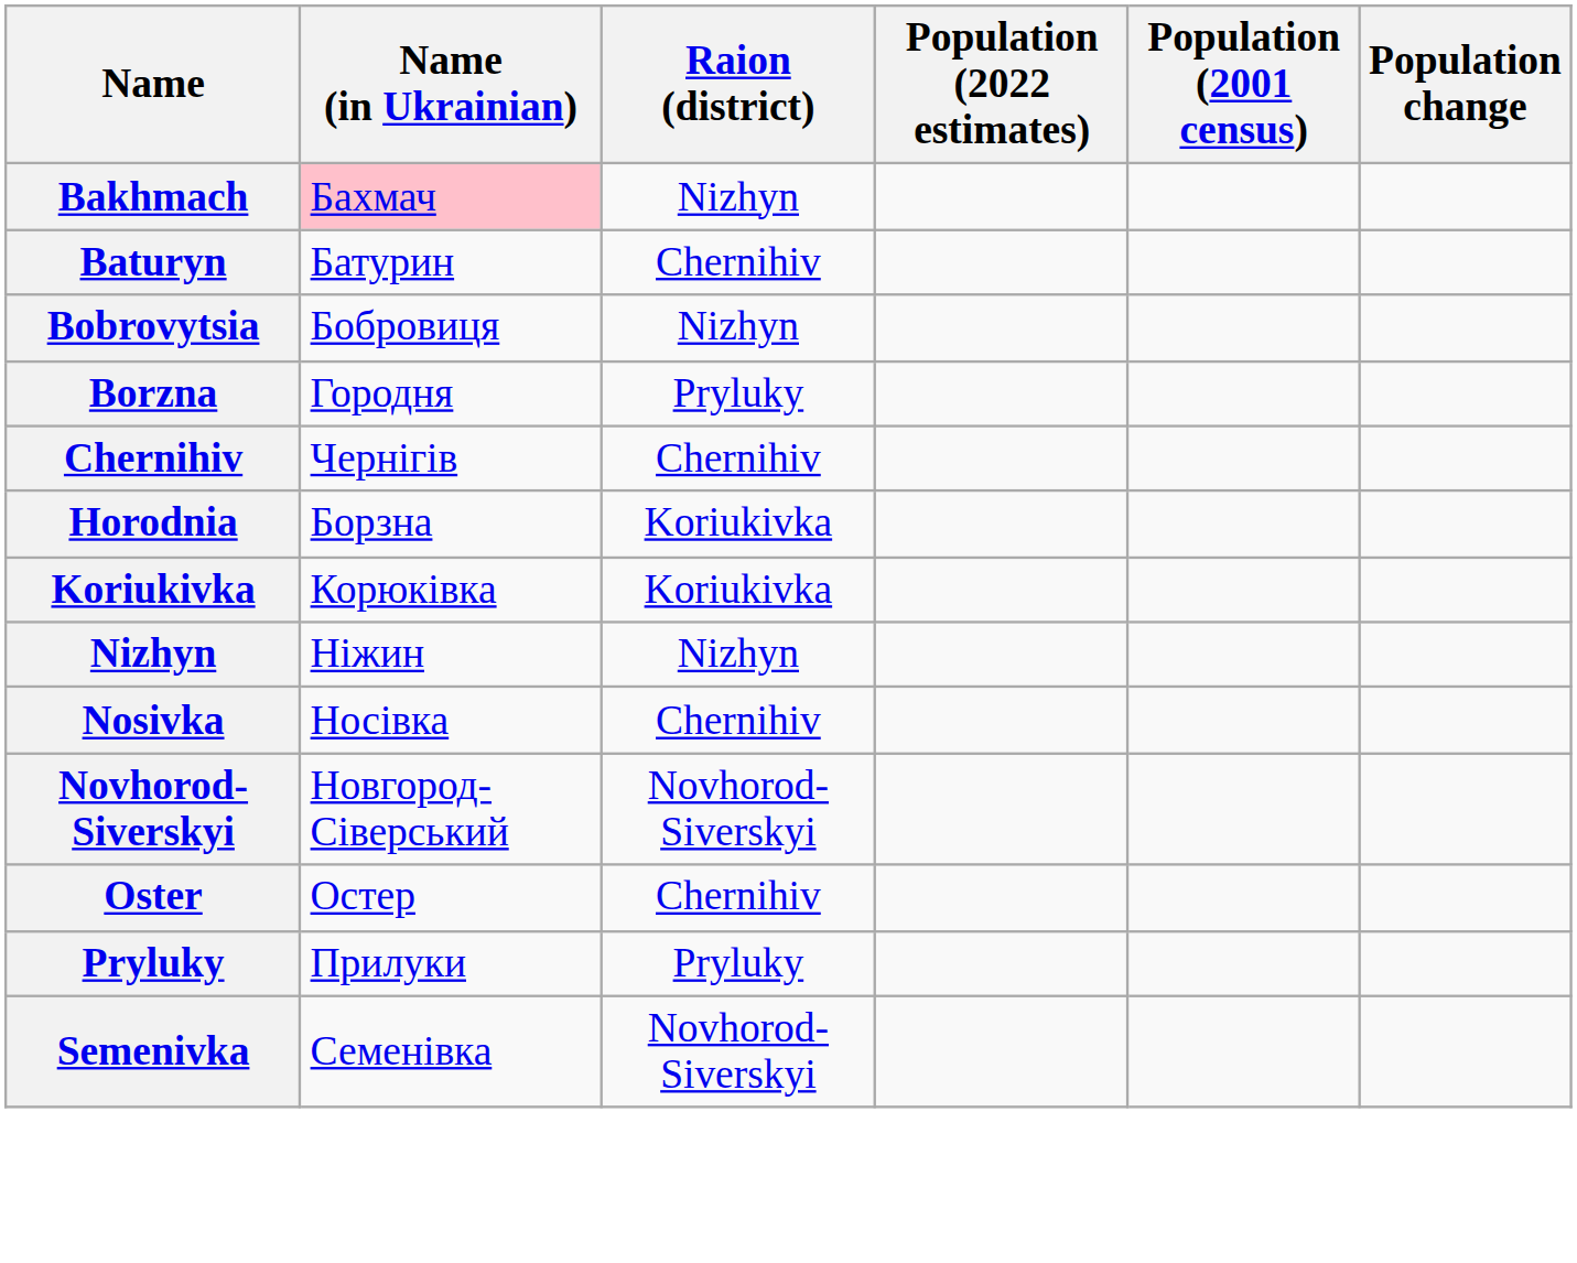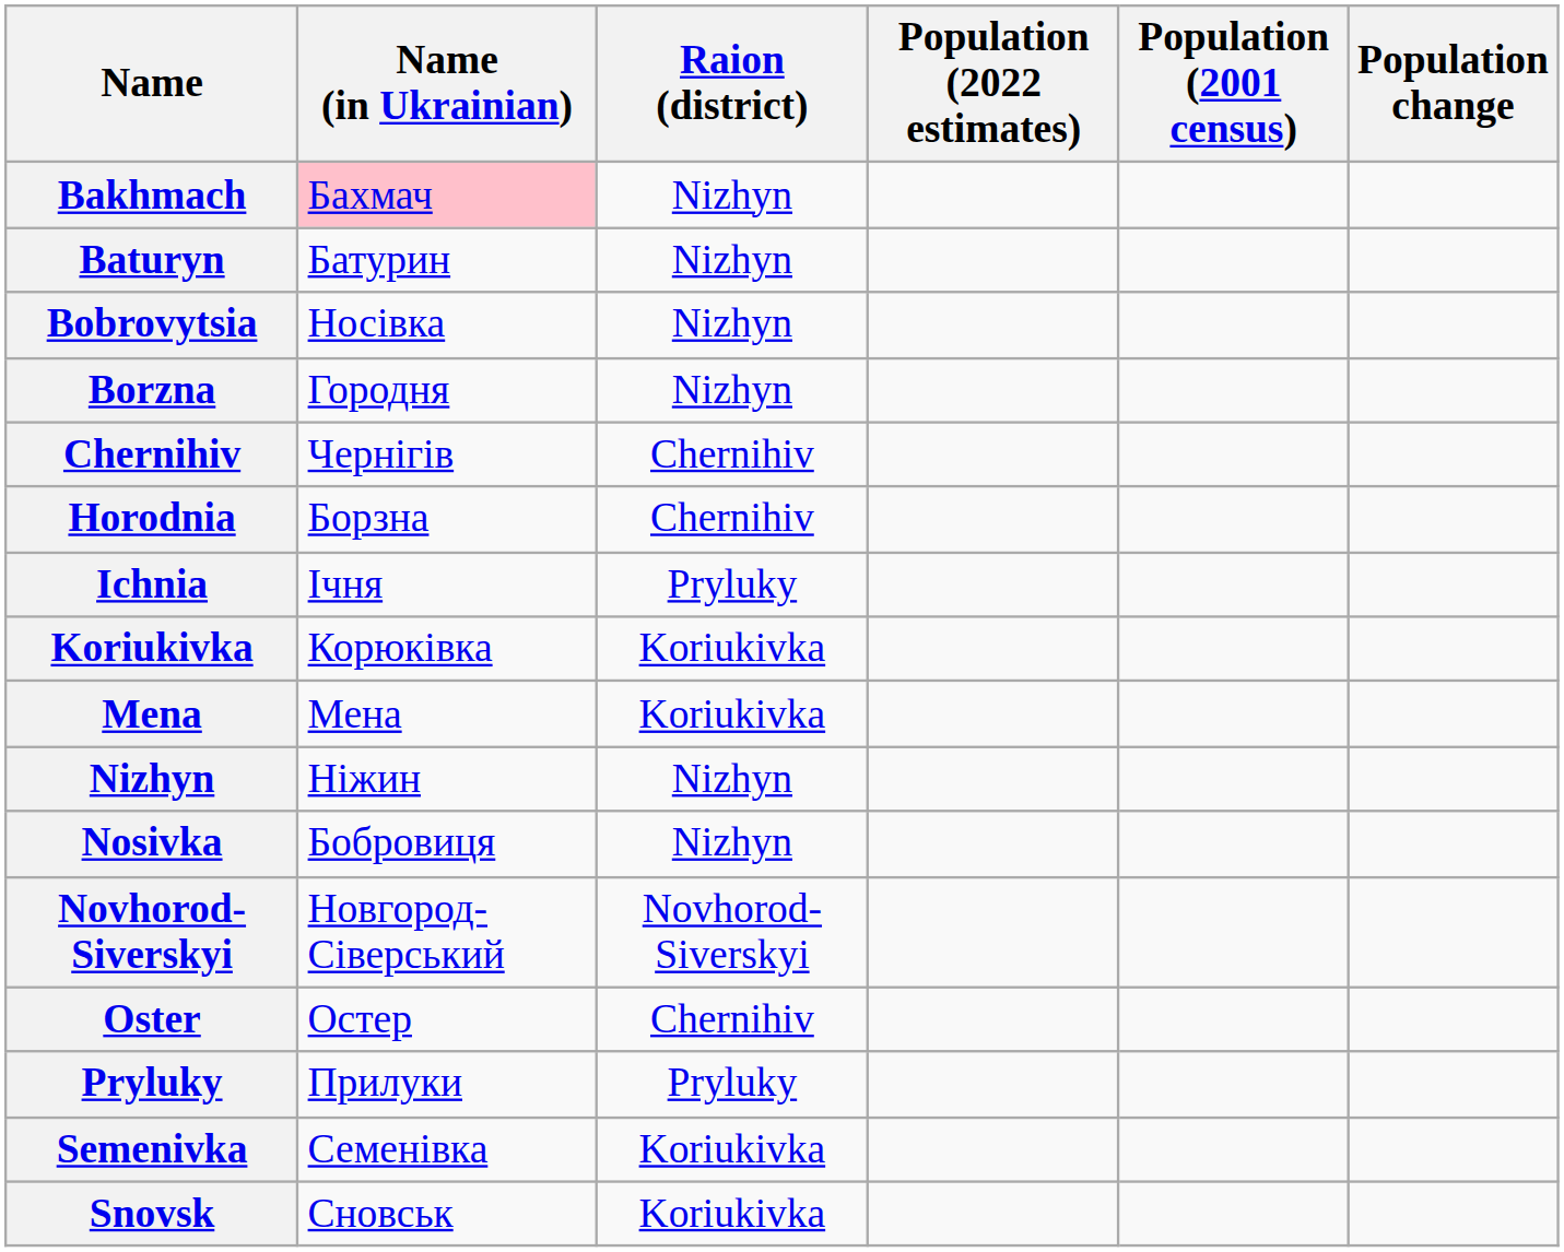Baturyn | Raion (district): Chernihiv -> Nizhyn
Bobrovytsia | Name (in Ukrainian): Бобровиця -> Носівка
Borzna | Raion (district): Pryluky -> Nizhyn
Horodnia | Raion (district): Koriukivka -> Chernihiv
+ row: Ichnia | Ічня | Pryluky
+ row: Mena | Мена | Koriukivka
Nosivka | Name (in Ukrainian): Носівка -> Бобровиця
Nosivka | Raion (district): Chernihiv -> Nizhyn
Semenivka | Raion (district): Novhorod-Siverskyi -> Koriukivka
+ row: Snovsk | Сновськ | Koriukivka
